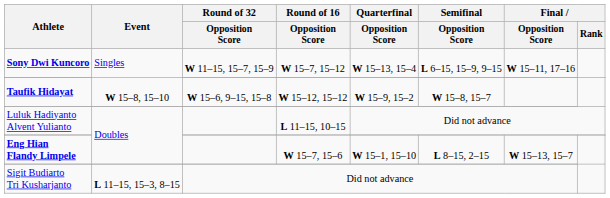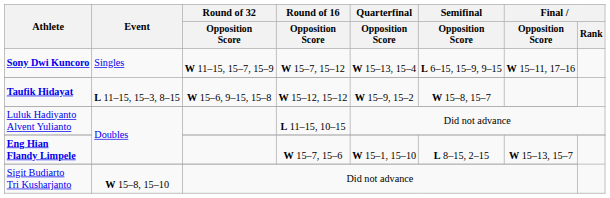Taufik Hidayat | Event: W 15–8, 15–10 -> L 11–15, 15–3, 8–15
Sigit Budiarto Tri Kusharjanto | Event: L 11–15, 15–3, 8–15 -> W 15–8, 15–10
